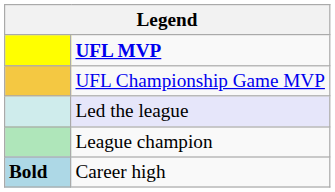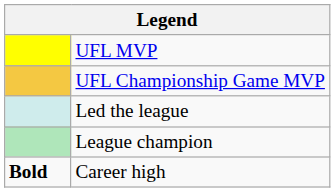UFL MVP | column 2: bold -> normal
Led the league | column 2: lavender background -> no background
Career high | column 1: lightblue background -> no background
